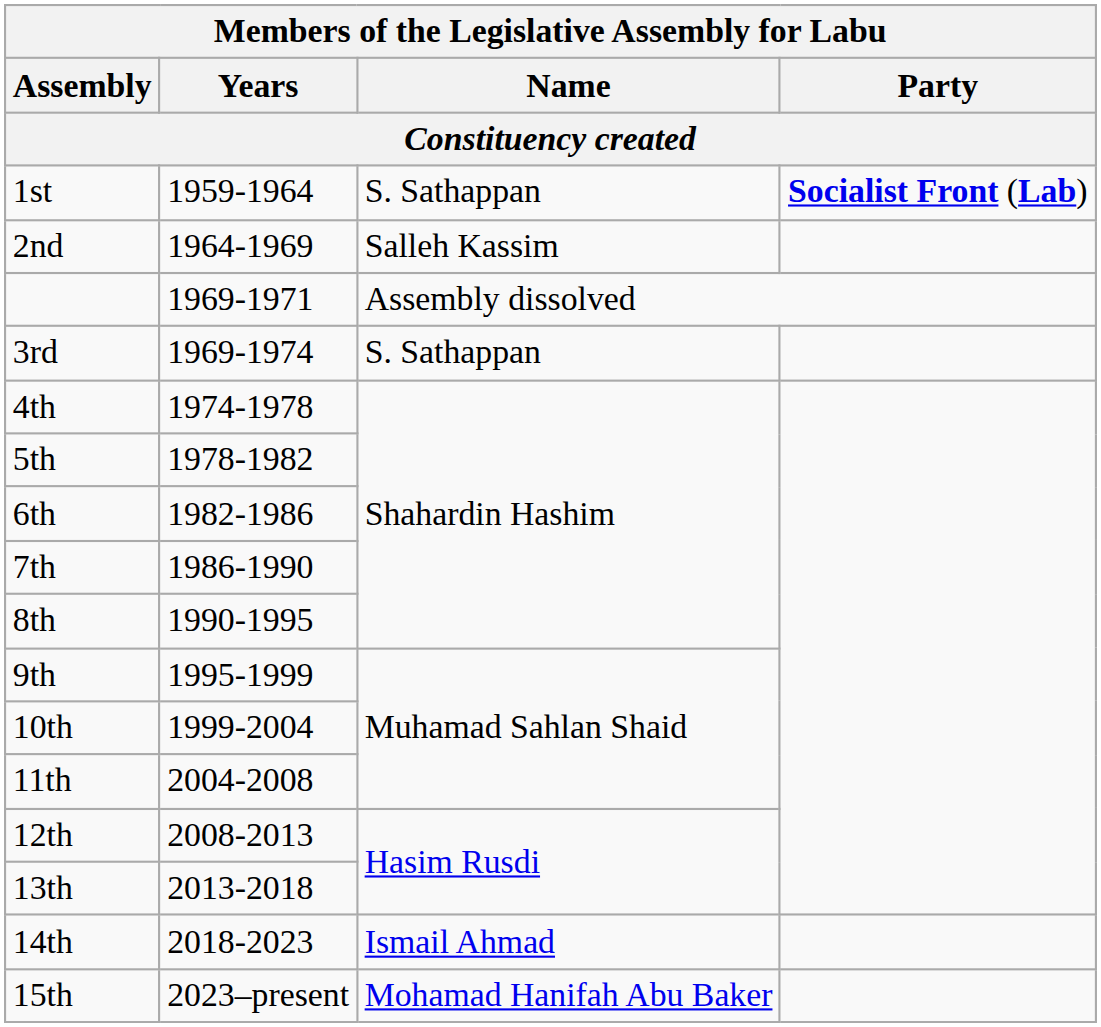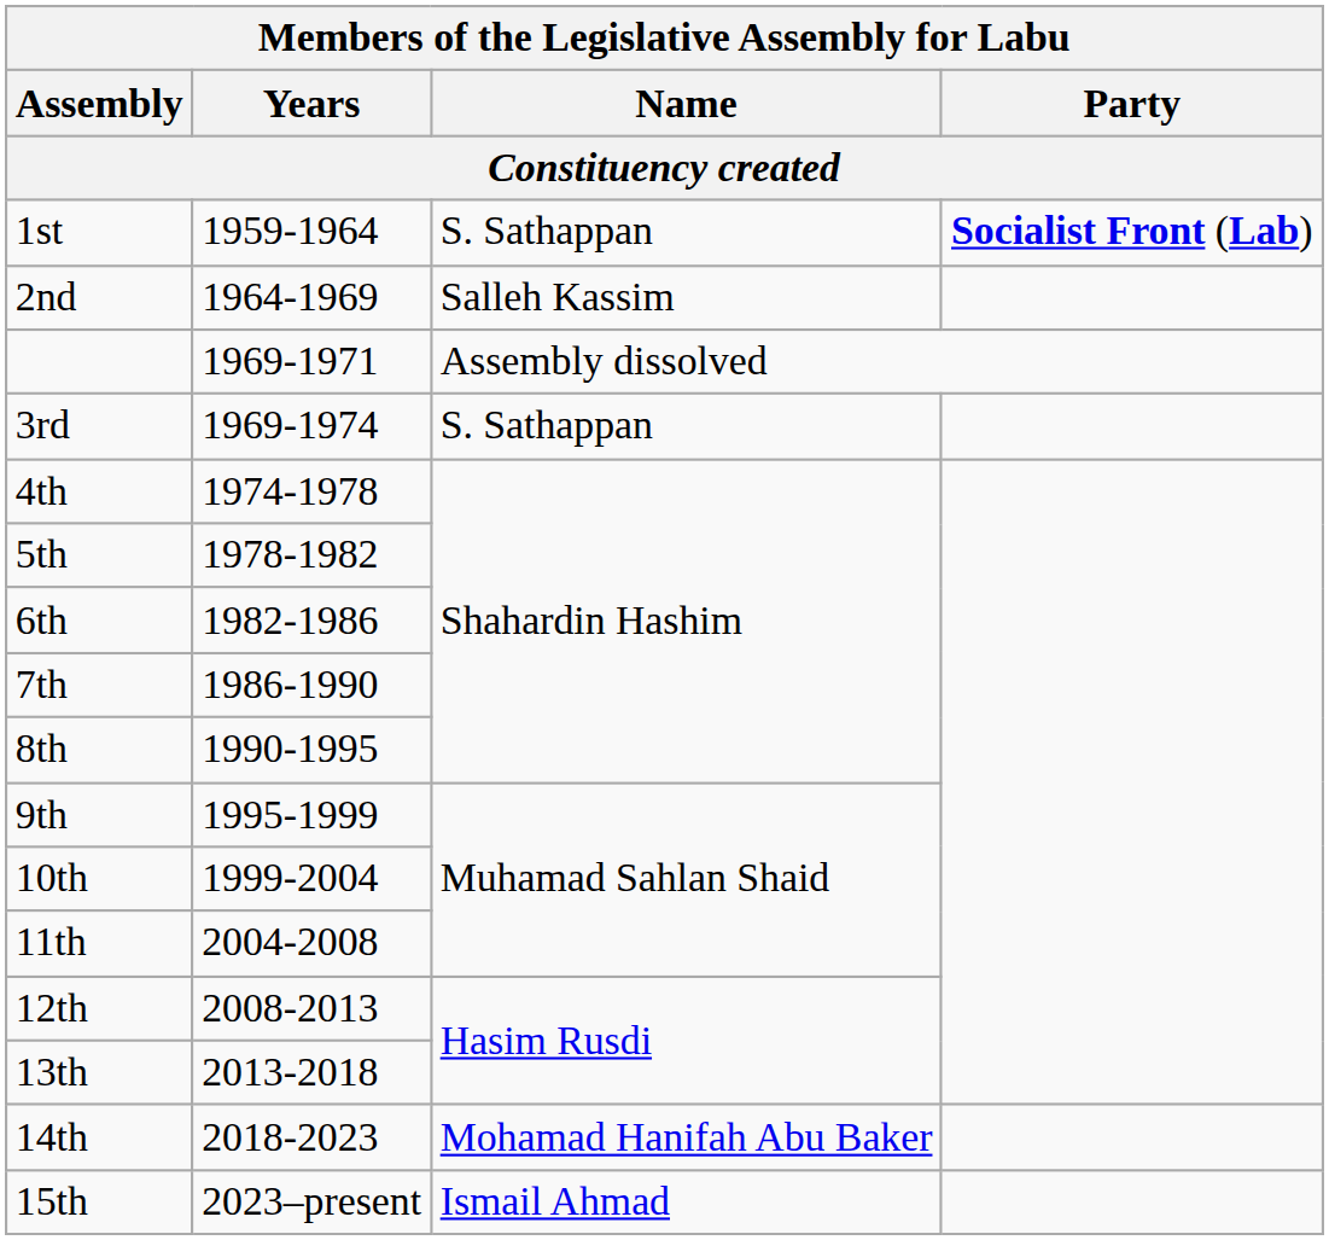14th | Name: Ismail Ahmad -> Mohamad Hanifah Abu Baker
15th | Name: Mohamad Hanifah Abu Baker -> Ismail Ahmad
